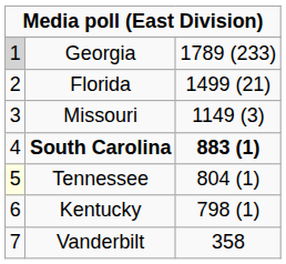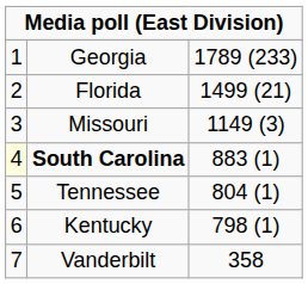Georgia | column 1: lightgrey background -> no background
South Carolina | column 1: no background -> lightyellow background
South Carolina | column 3: bold -> normal
Tennessee | column 1: lightyellow background -> no background
